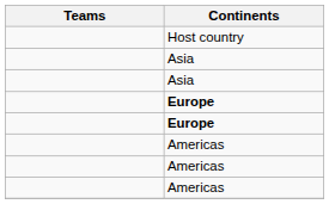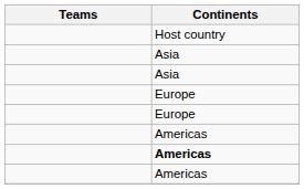row 5 | Continents: bold -> normal
row 6 | Continents: bold -> normal
row 8 | Continents: normal -> bold
